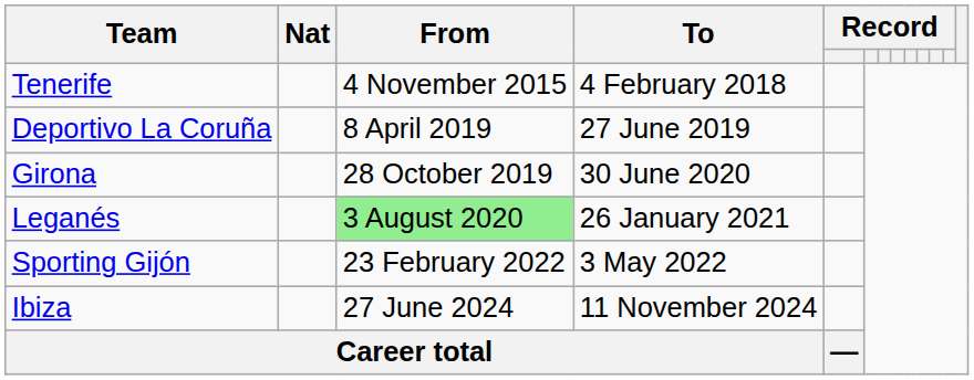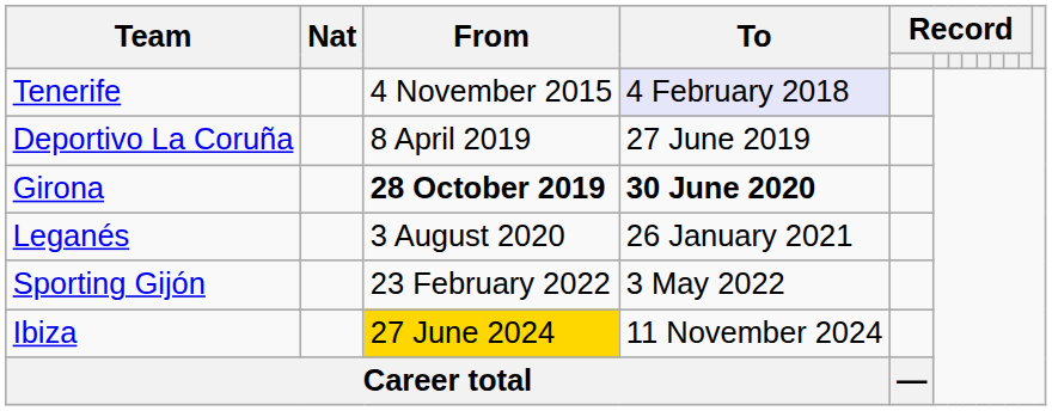Tenerife | To: no background -> lavender background
Girona | From: normal -> bold
Girona | To: normal -> bold
Leganés | From: lightgreen background -> no background
Ibiza | From: no background -> gold background
